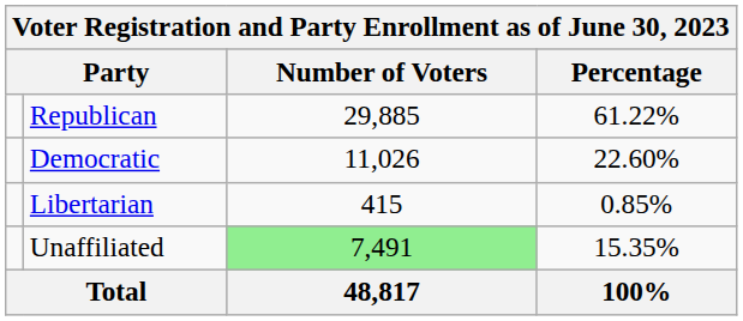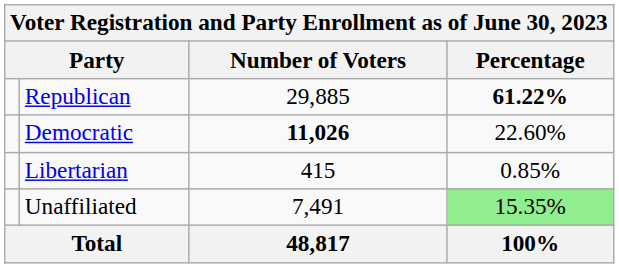Republican | Percentage: normal -> bold
Democratic | Number of Voters: normal -> bold
Unaffiliated | Number of Voters: lightgreen background -> no background
Unaffiliated | Percentage: no background -> lightgreen background
